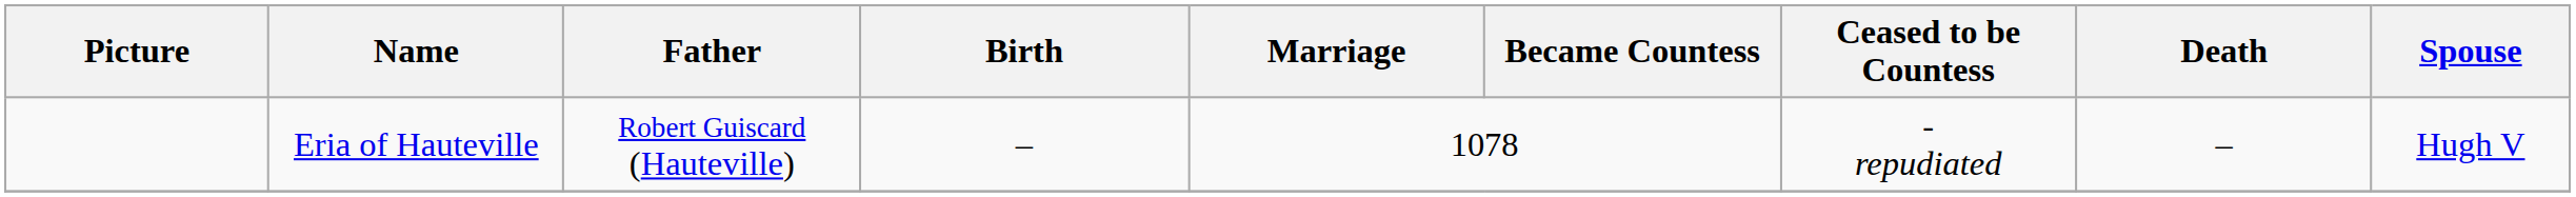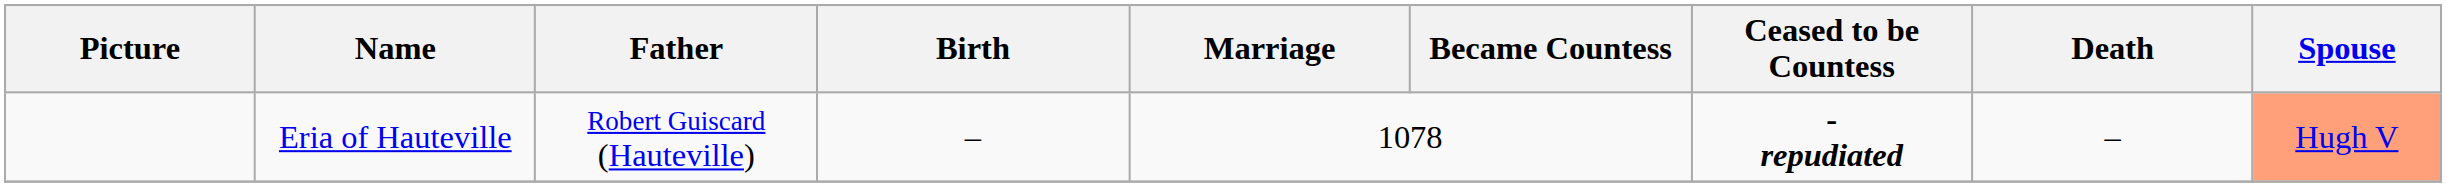Eria of Hauteville | Ceased to be Countess: normal -> bold
Eria of Hauteville | Spouse: no background -> lightsalmon background
